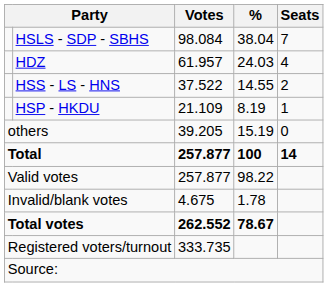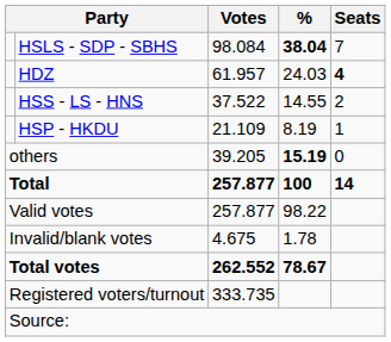HSLS - SDP - SBHS | %: normal -> bold
HDZ | Seats: normal -> bold
others | %: normal -> bold
